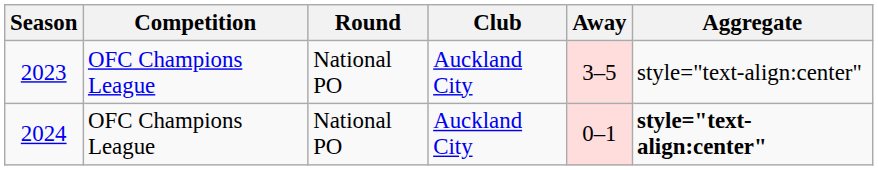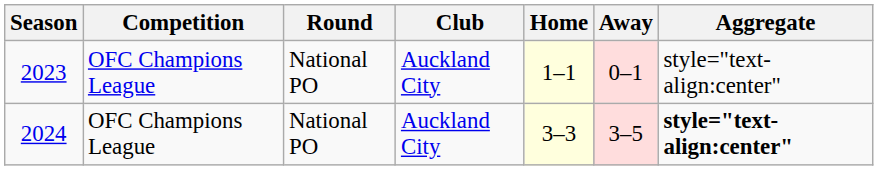+ column: Home | 1–1 | 3–3
2023 | Away: 3–5 -> 0–1
2024 | Away: 0–1 -> 3–5
